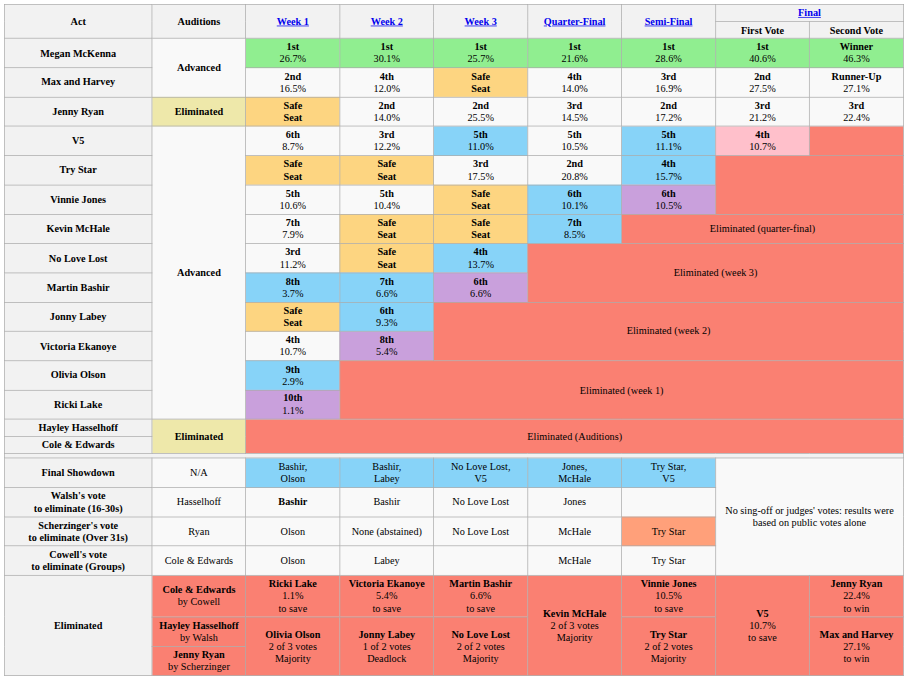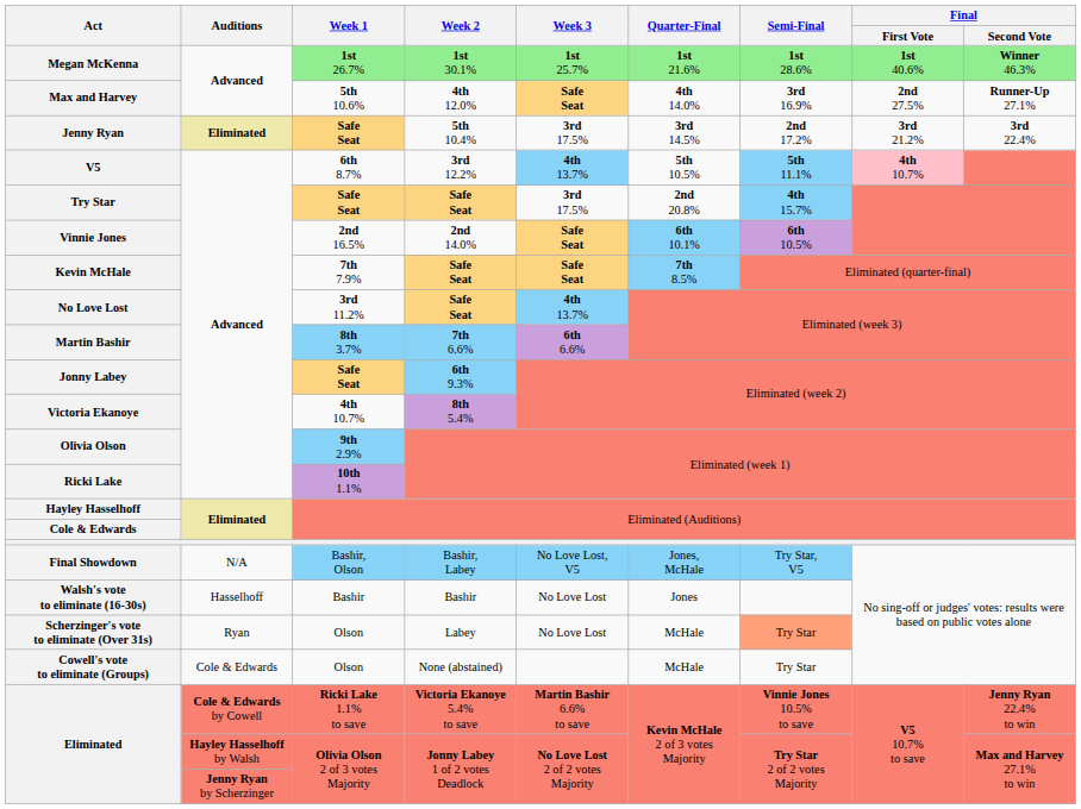Max and Harvey | Week 1: 2nd 16.5% -> 5th 10.6%
Jenny Ryan | Week 2: 2nd 14.0% -> 5th 10.4%
Jenny Ryan | Week 3: 2nd 25.5% -> 3rd 17.5%
V5 | Week 3: 5th 11.0% -> 4th 13.7%
Vinnie Jones | Week 1: 5th 10.6% -> 2nd 16.5%
Vinnie Jones | Week 2: 5th 10.4% -> 2nd 14.0%
Walsh's vote to eliminate (16-30s) | Week 1: bold -> normal
Scherzinger's vote to eliminate (Over 31s) | Week 2: None (abstained) -> Labey
Cowell's vote to eliminate (Groups) | Week 2: Labey -> None (abstained)
